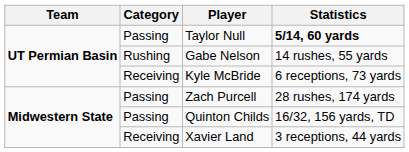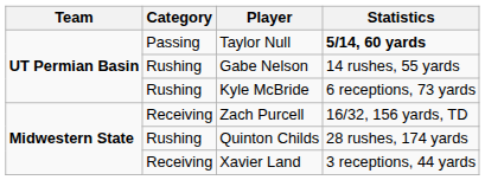Kyle McBride | Category: Receiving -> Rushing
Zach Purcell | Category: Passing -> Receiving
Zach Purcell | Statistics: 28 rushes, 174 yards -> 16/32, 156 yards, TD
Quinton Childs | Category: Passing -> Rushing
Quinton Childs | Statistics: 16/32, 156 yards, TD -> 28 rushes, 174 yards
